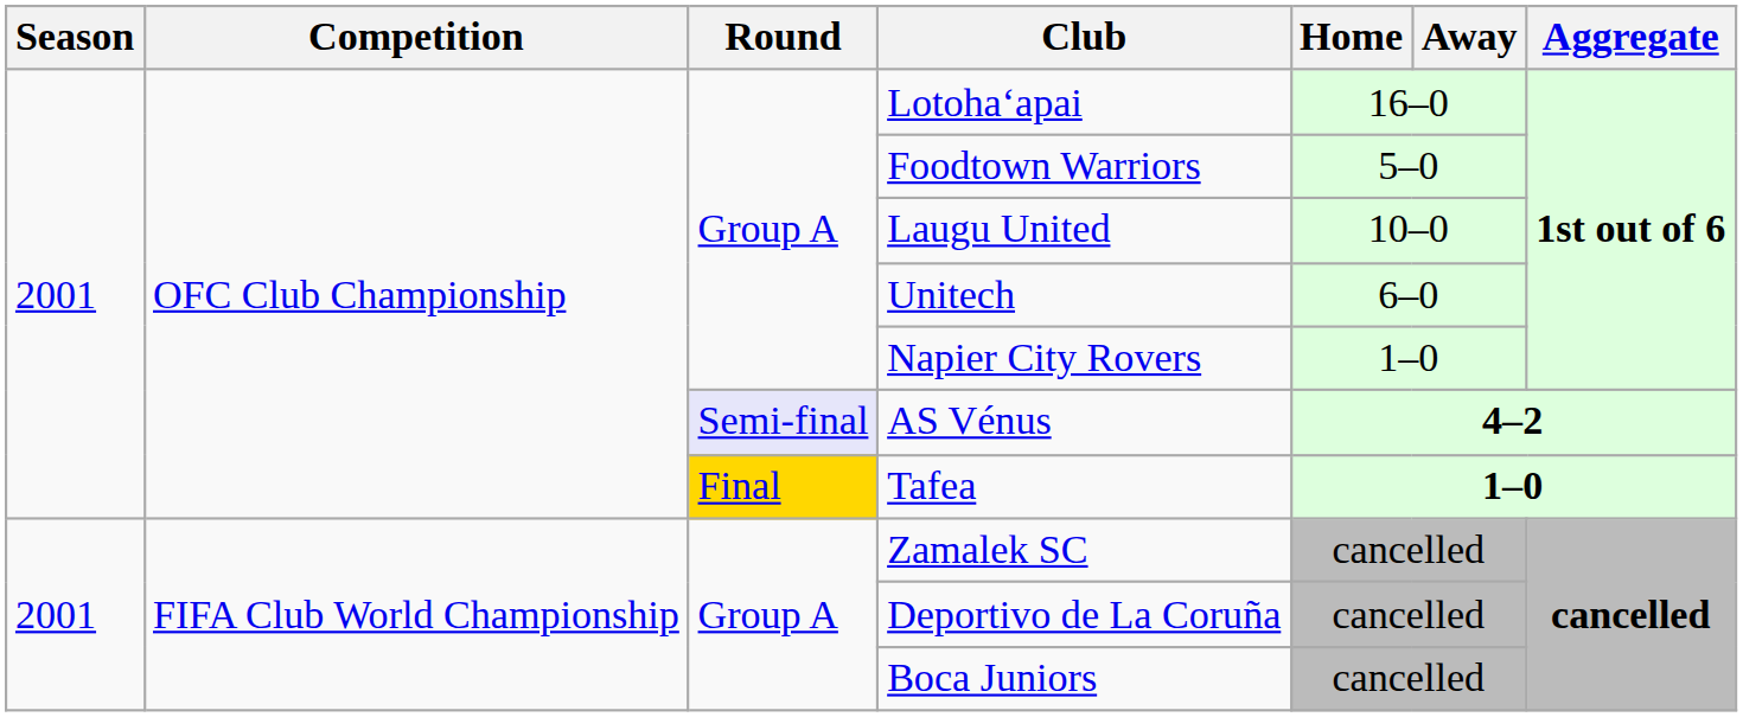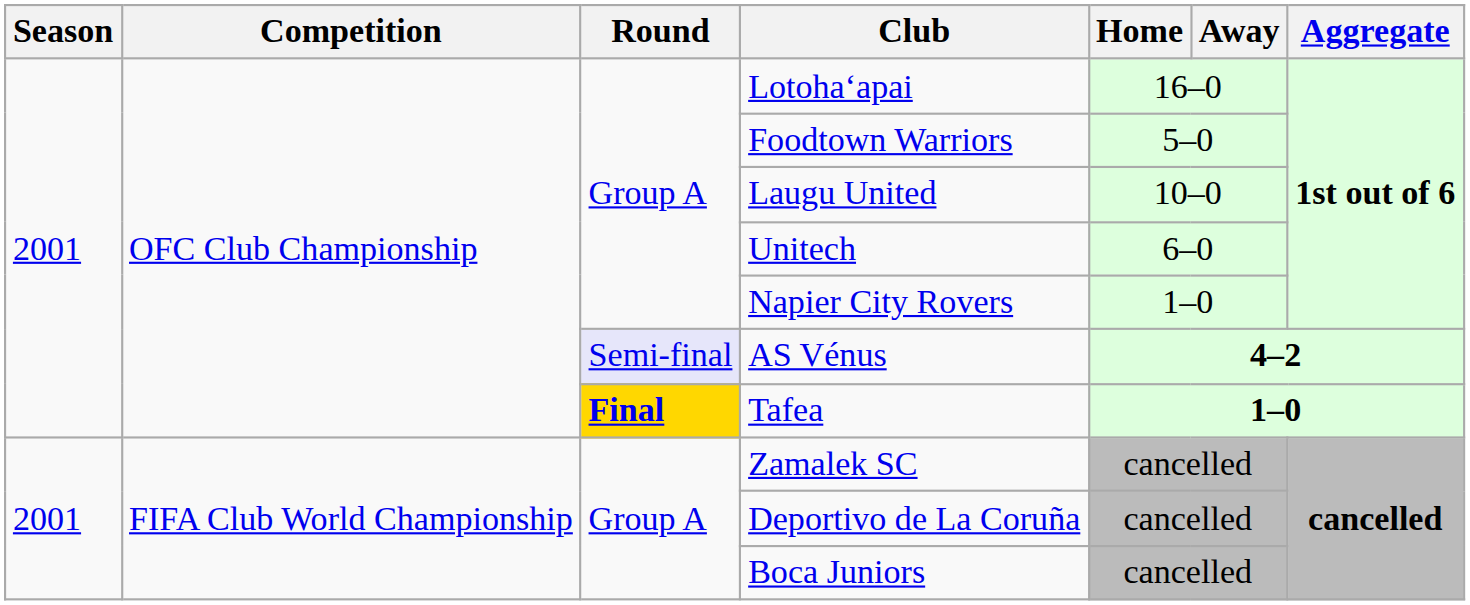Tafea | Round: normal -> bold
